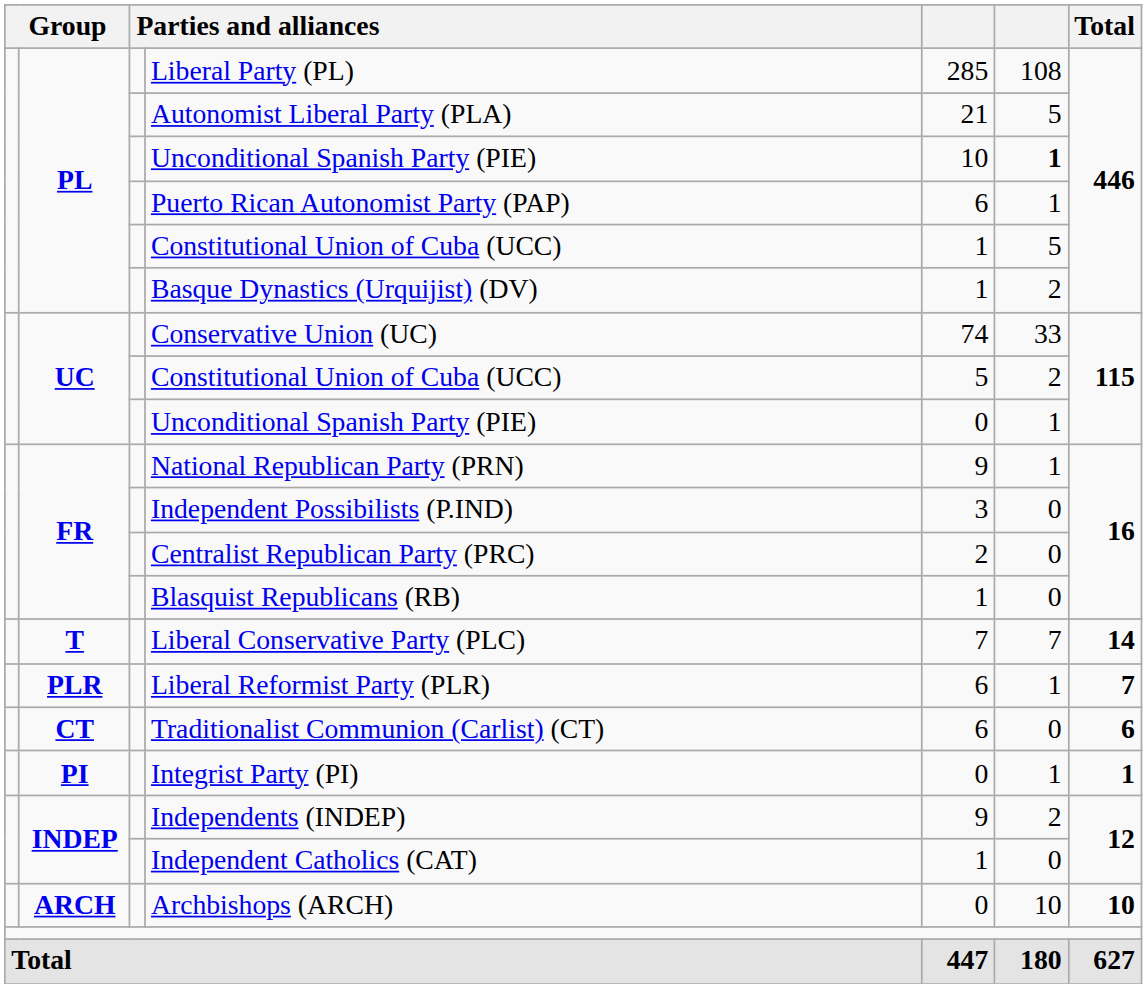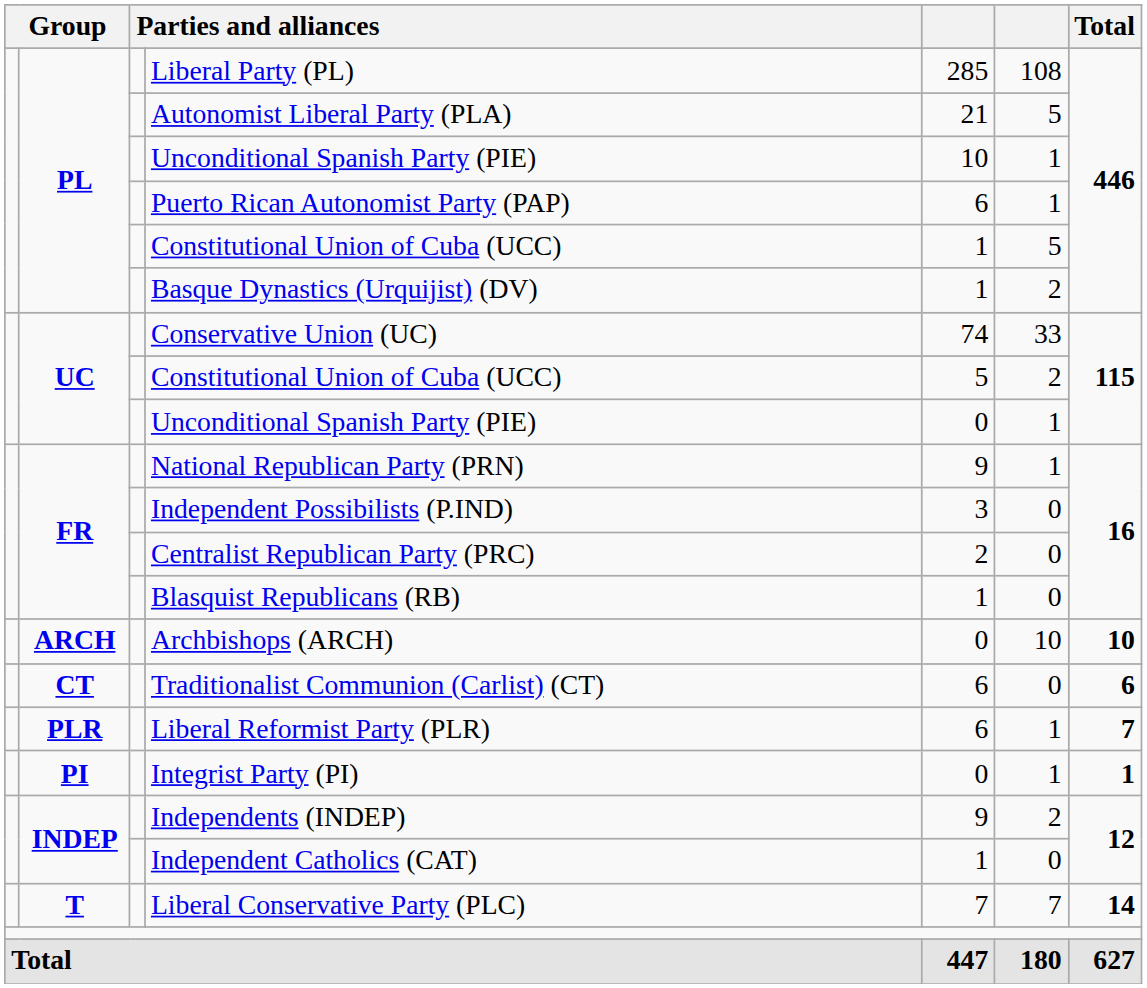PL / Unconditional Spanish Party (PIE) | column 6: bold -> normal
rows swapped: Liberal Conservative Party (PLC) <-> Archbishops (ARCH)
rows swapped: Liberal Reformist Party (PLR) <-> Traditionalist Communion (Carlist) (CT)
